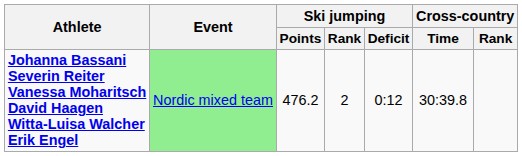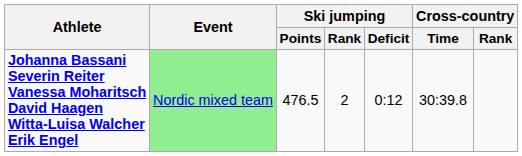row 3 | Ski jumping / Points: 476.2 -> 476.5
